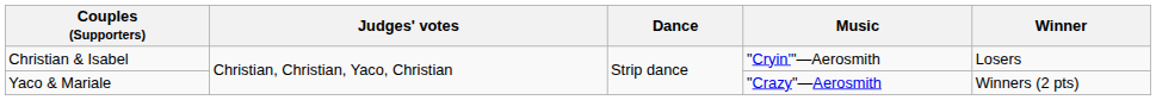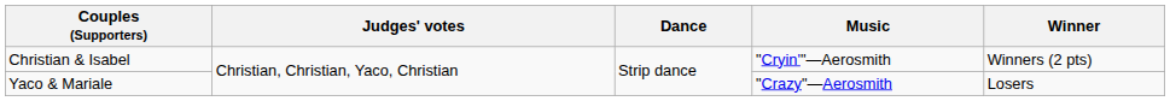Christian & Isabel | Winner: Losers -> Winners (2 pts)
Yaco & Mariale | Winner: Winners (2 pts) -> Losers
